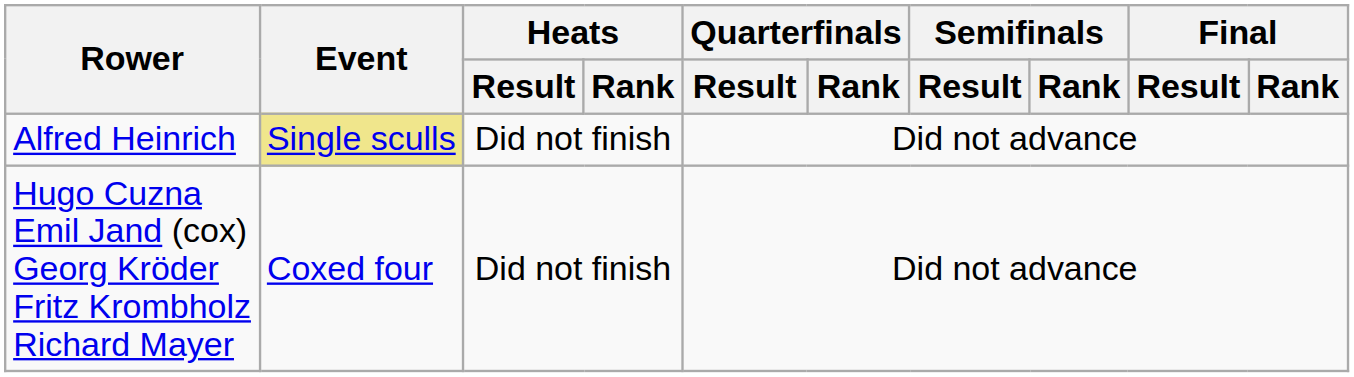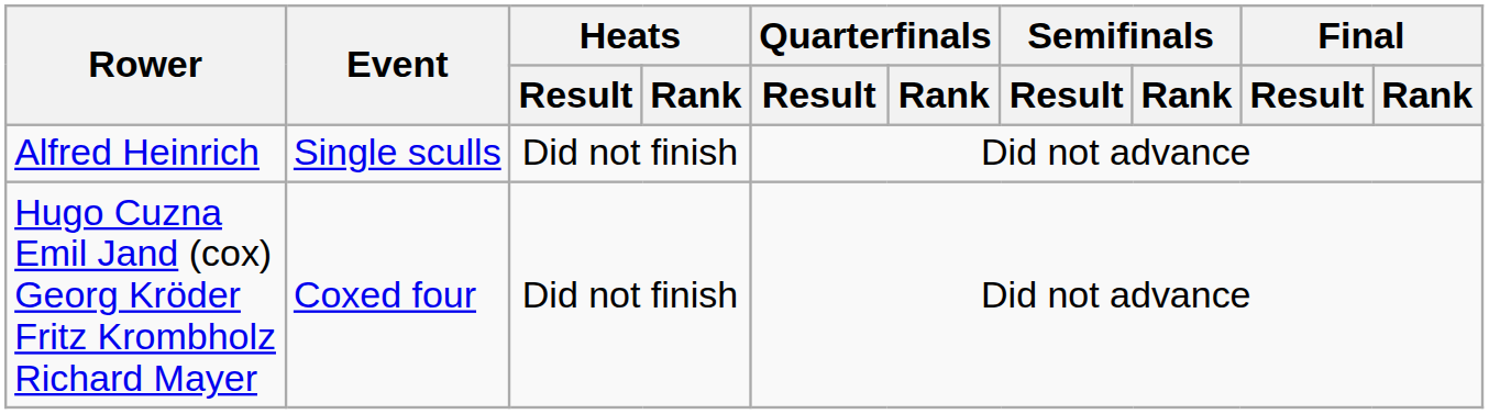Alfred Heinrich | Event: khaki background -> no background
